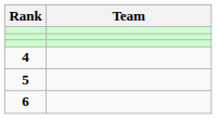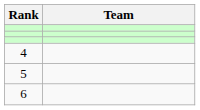row 5 | Rank: bold -> normal
row 6 | Rank: bold -> normal
row 7 | Rank: bold -> normal
